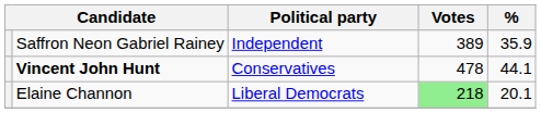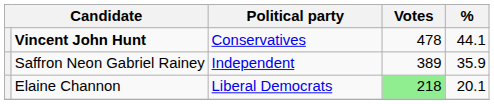rows swapped: Vincent John Hunt <-> Saffron Neon Gabriel Rainey
